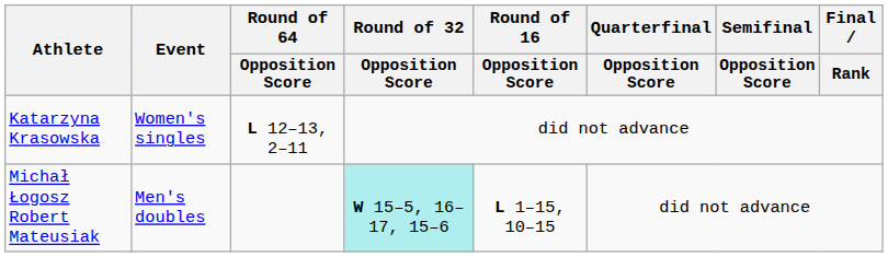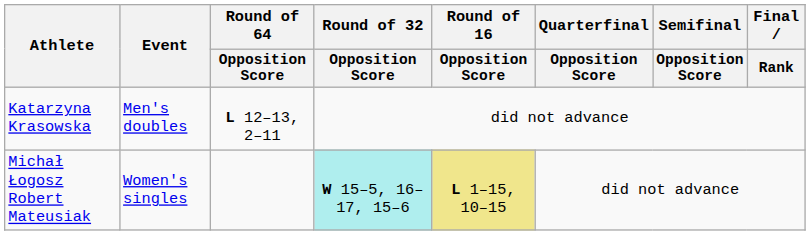Katarzyna Krasowska | Event: Women's singles -> Men's doubles
Michał Łogosz Robert Mateusiak | Event: Men's doubles -> Women's singles
Michał Łogosz Robert Mateusiak | Round of 16 / Opposition Score: no background -> khaki background
